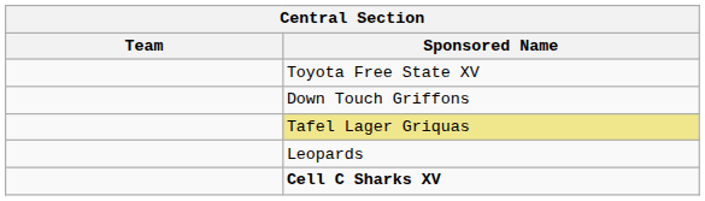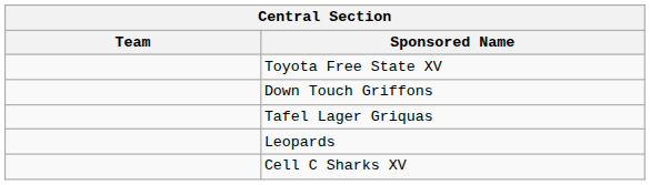Tafel Lager Griquas | Sponsored Name: khaki background -> no background
Cell C Sharks XV | Sponsored Name: bold -> normal
